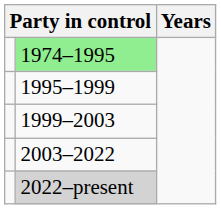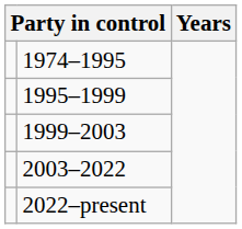1974–1995 | column 2: lightgreen background -> no background
2022–present | column 2: lightgrey background -> no background
